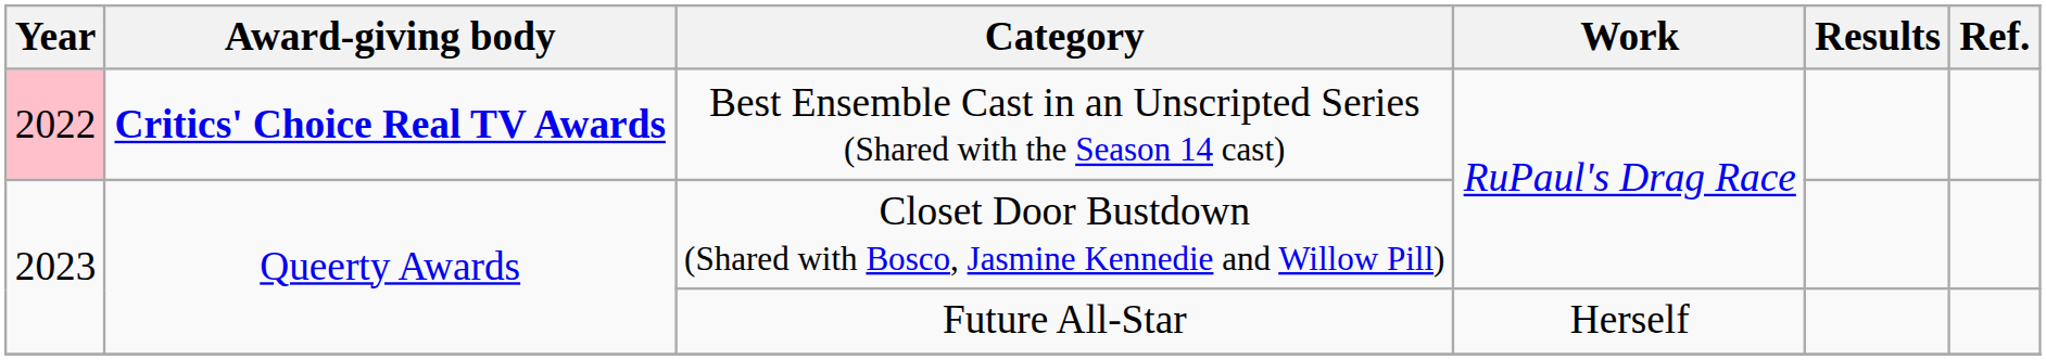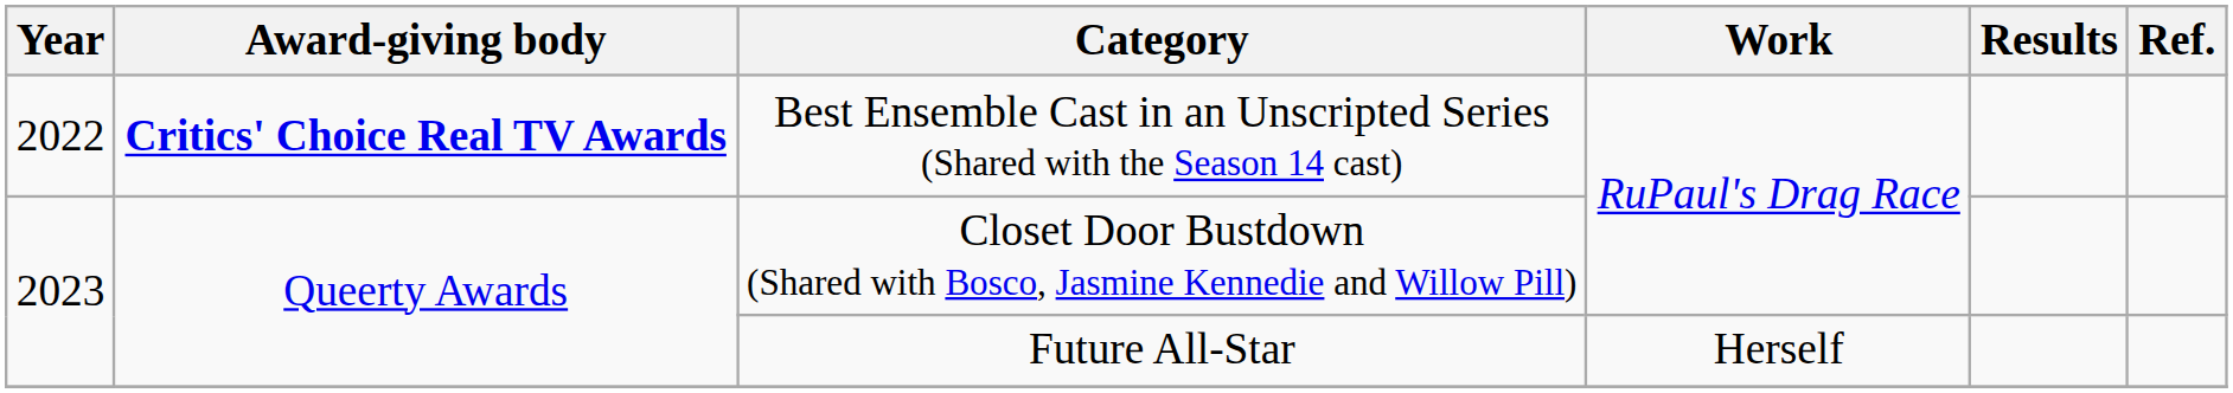row 2 | Year: pink background -> no background
